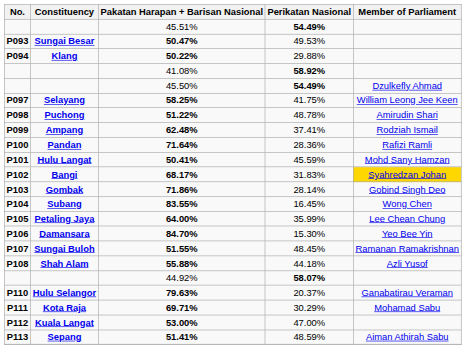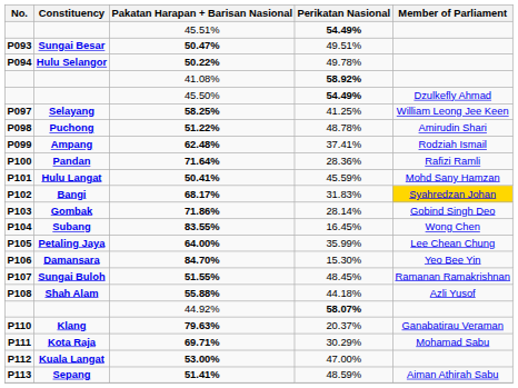50.47% | Perikatan Nasional: 49.53% -> 49.51%
50.22% | Constituency: Klang -> Hulu Selangor
50.22% | Perikatan Nasional: 29.88% -> 49.78%
58.25% | Perikatan Nasional: 41.75% -> 41.25%
79.63% | Constituency: Hulu Selangor -> Klang
